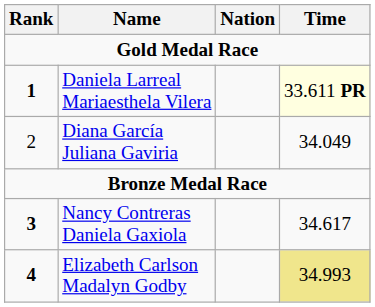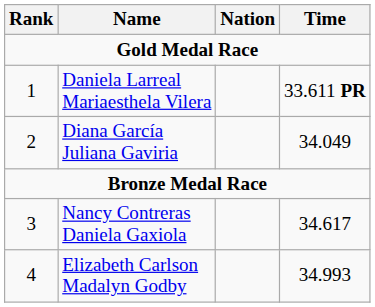Daniela Larreal Mariaesthela Vilera | Rank: bold -> normal
Daniela Larreal Mariaesthela Vilera | Time: lightyellow background -> no background
Nancy Contreras Daniela Gaxiola | Rank: bold -> normal
Elizabeth Carlson Madalyn Godby | Rank: bold -> normal
Elizabeth Carlson Madalyn Godby | Time: khaki background -> no background
